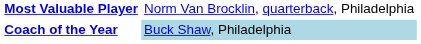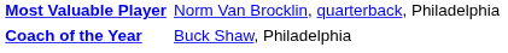Coach of the Year | column 2: lightblue background -> no background
